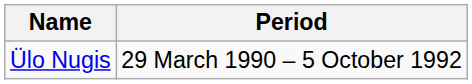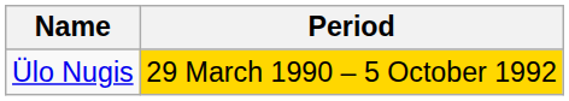Ülo Nugis | Period: no background -> gold background
